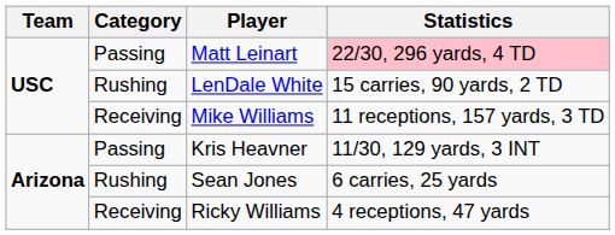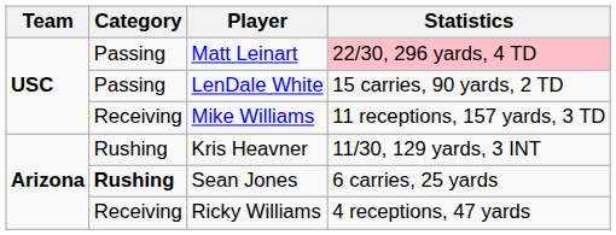LenDale White | Category: Rushing -> Passing
Kris Heavner | Category: Passing -> Rushing
Sean Jones | Category: normal -> bold
